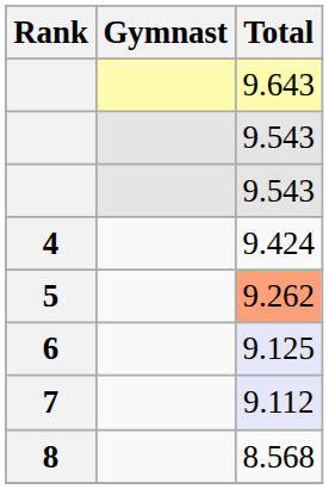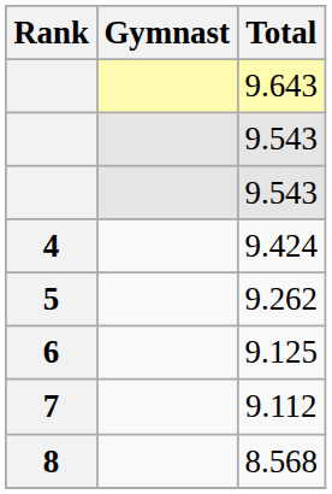9.262 | Total: lightsalmon background -> no background
9.125 | Total: lavender background -> no background
9.112 | Total: lavender background -> no background
